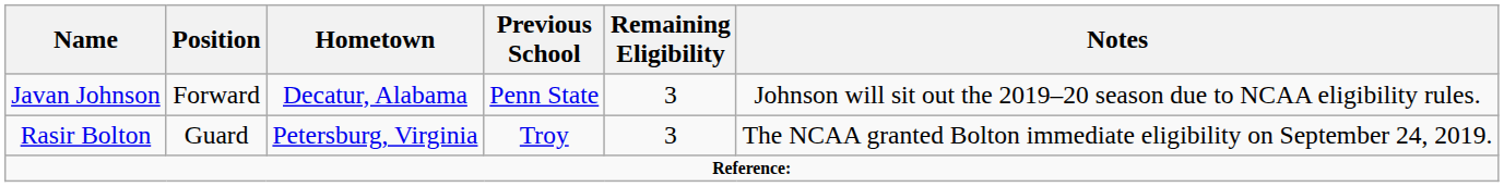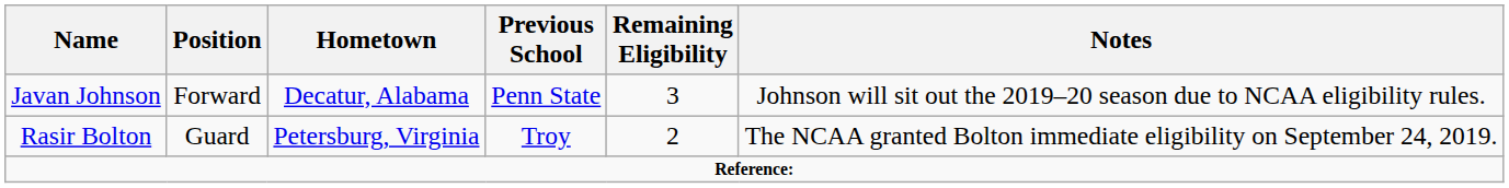Rasir Bolton | Remaining Eligibility: 3 -> 2
